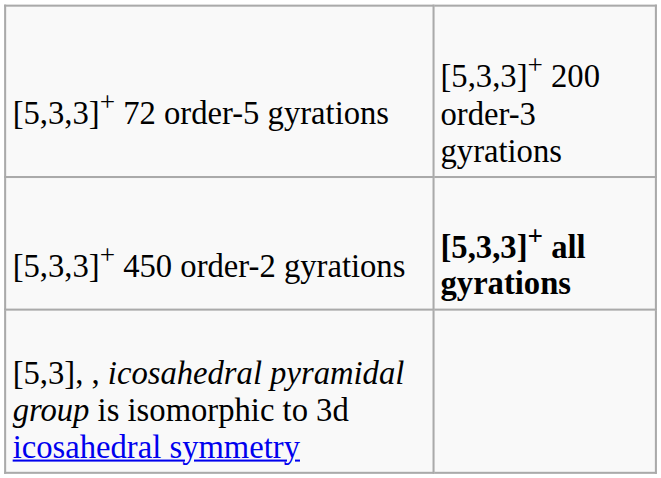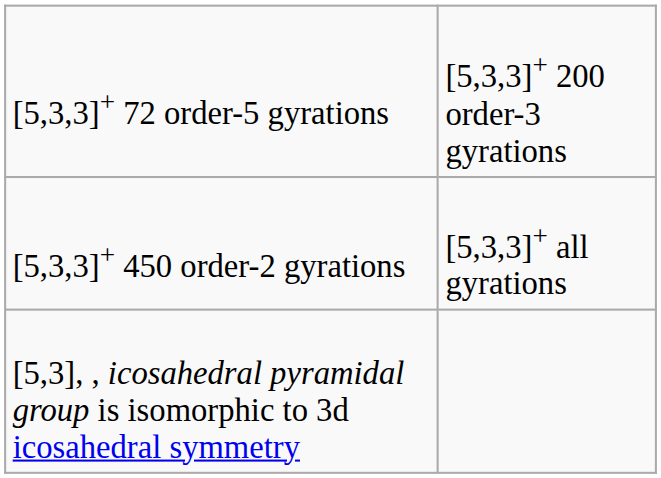row 2 | column 2: bold -> normal
